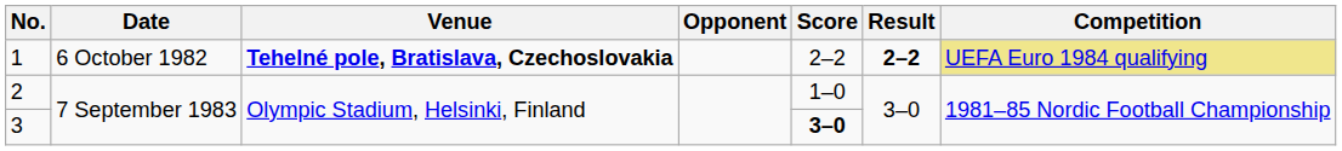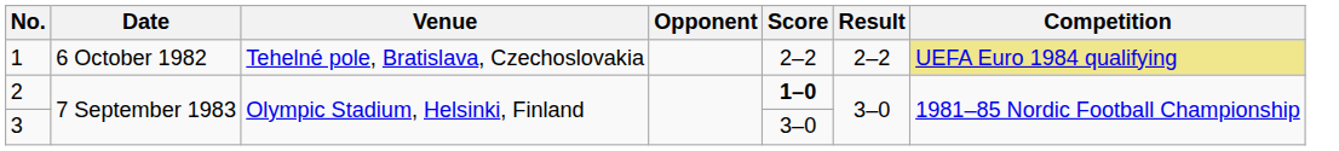1 | Venue: bold -> normal
1 | Result: bold -> normal
2 | Score: normal -> bold
3 | Score: bold -> normal
